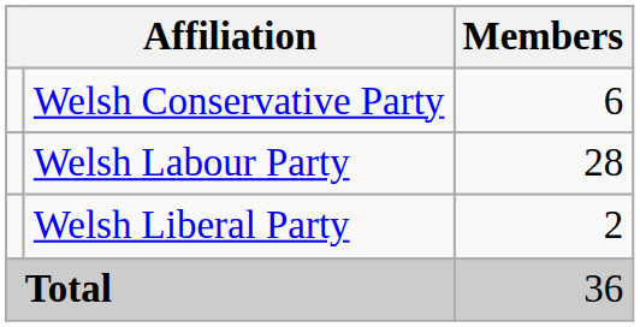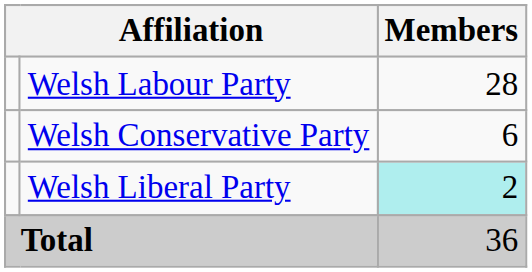rows swapped: Welsh Labour Party <-> Welsh Conservative Party
Welsh Liberal Party | Members: no background -> paleturquoise background
